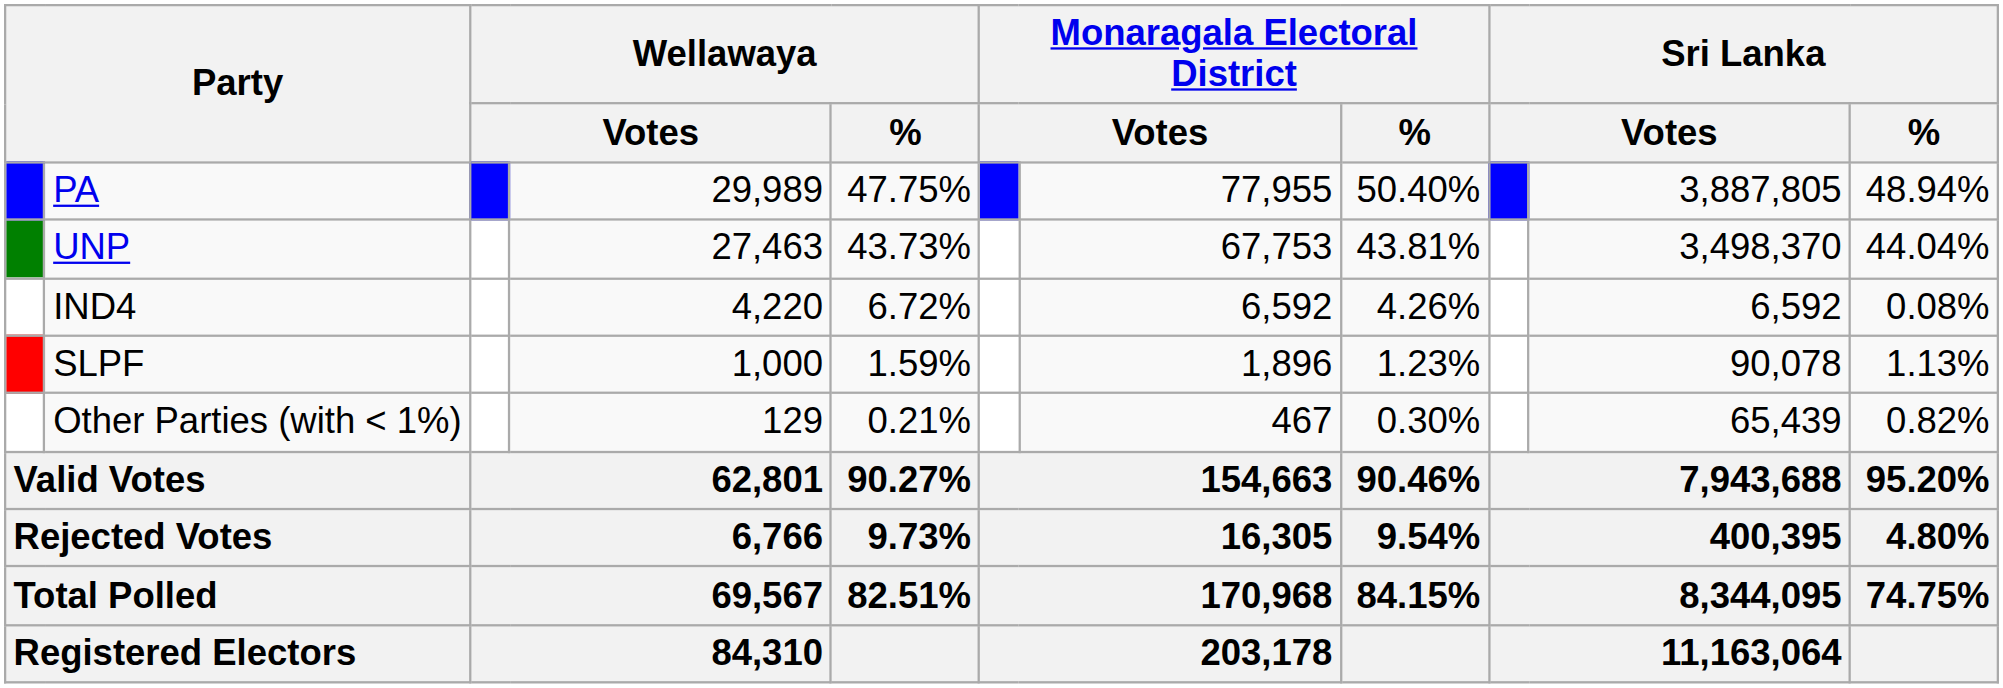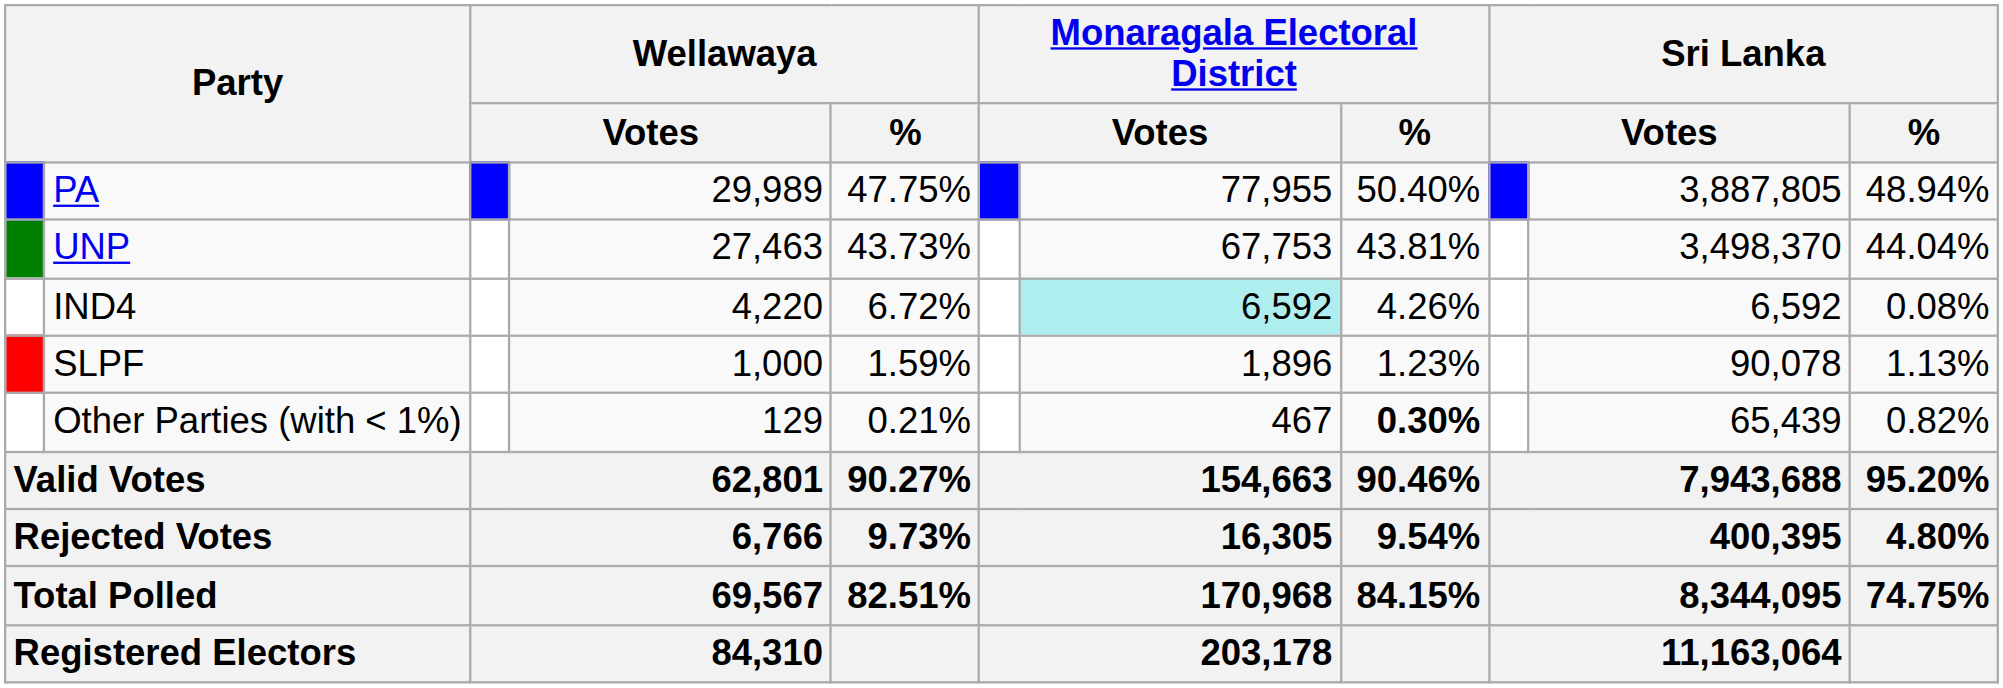IND4 | column 7: no background -> paleturquoise background
Other Parties (with < 1%) | Monaragala Electoral District / %: normal -> bold
